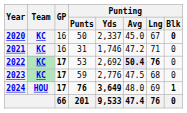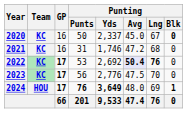2021 | Punting / Lng: 71 -> 68
2023 | Punting / Punts: 59 -> 56
2023 | Punting / Lng: 68 -> 70
